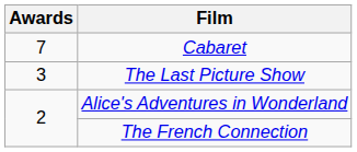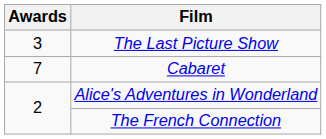rows swapped: Cabaret <-> The Last Picture Show
